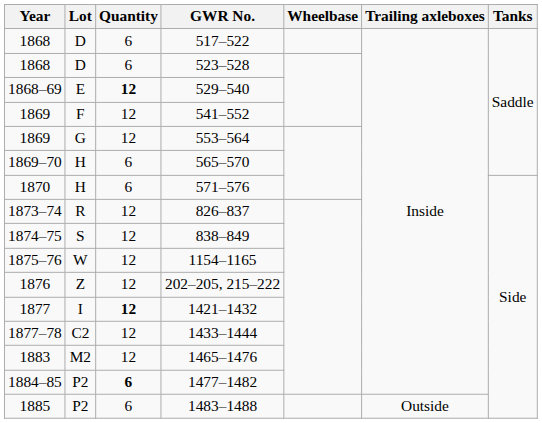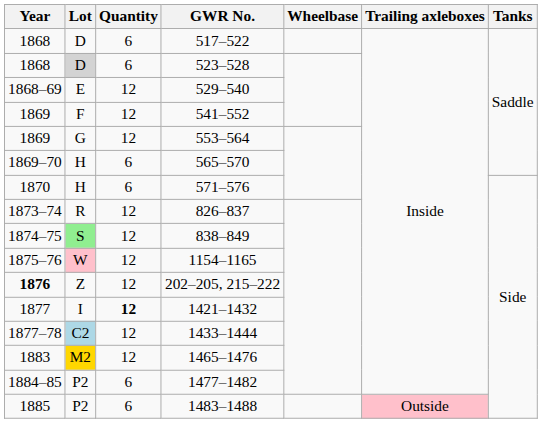523–528 | Lot: no background -> lightgrey background
529–540 | Quantity: bold -> normal
838–849 | Lot: no background -> lightgreen background
1154–1165 | Lot: no background -> pink background
202–205, 215–222 | Year: normal -> bold
1433–1444 | Lot: no background -> lightblue background
1465–1476 | Lot: no background -> gold background
1477–1482 | Quantity: bold -> normal
1483–1488 | Trailing axleboxes: no background -> pink background
